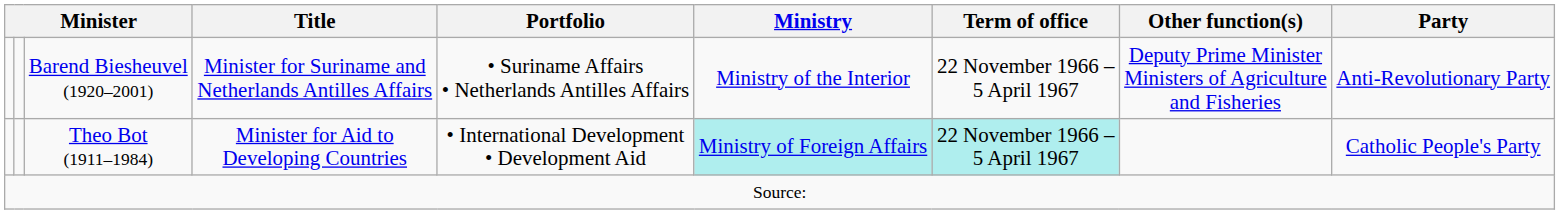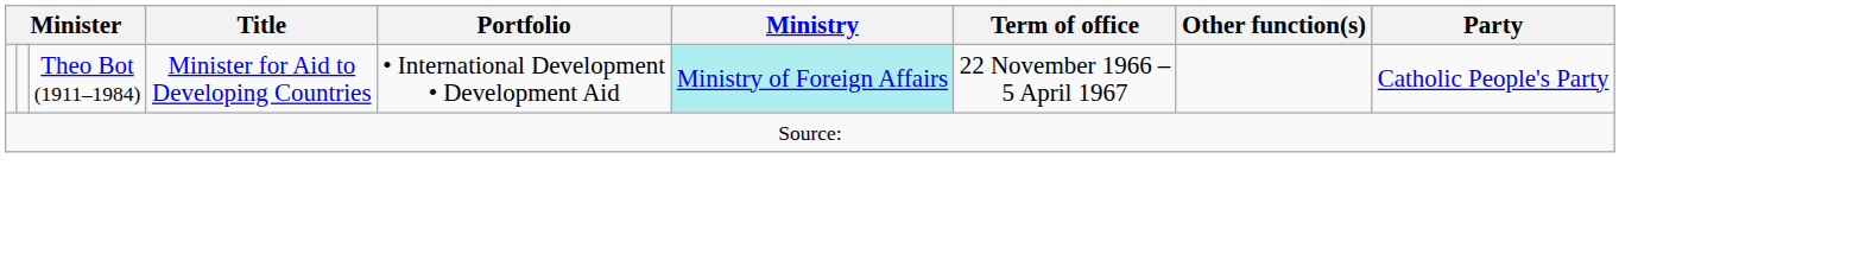- row: Barend Biesheuvel (1920–2001) | Minister for Suriname and Netherlands Antilles Affairs | • Suriname Affairs • Netherlands Antilles Affairs | Ministry of the Interior | 22 November 1966 – 5 April 1967 | Deputy Prime Minister Ministers of Agriculture and Fisheries | Anti-Revolutionary Party
Theo Bot (1911–1984) | Term of office: paleturquoise background -> no background
